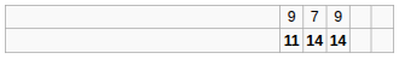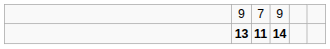row 2 | column 2: 11 -> 13
row 2 | column 3: 14 -> 11
